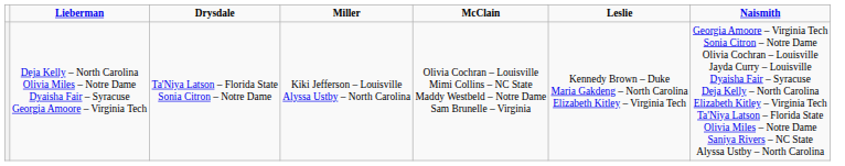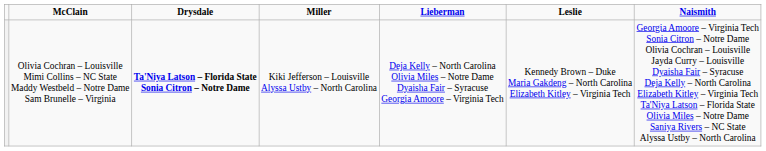columns swapped: Lieberman <-> McClain
row 2 | Drysdale: normal -> bold
